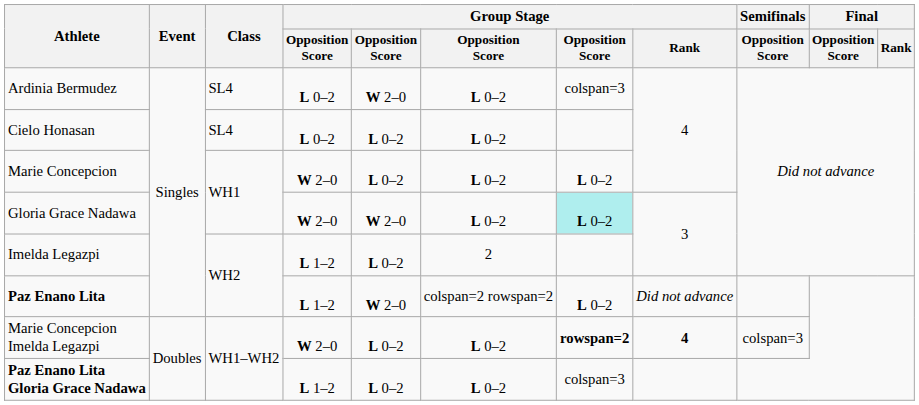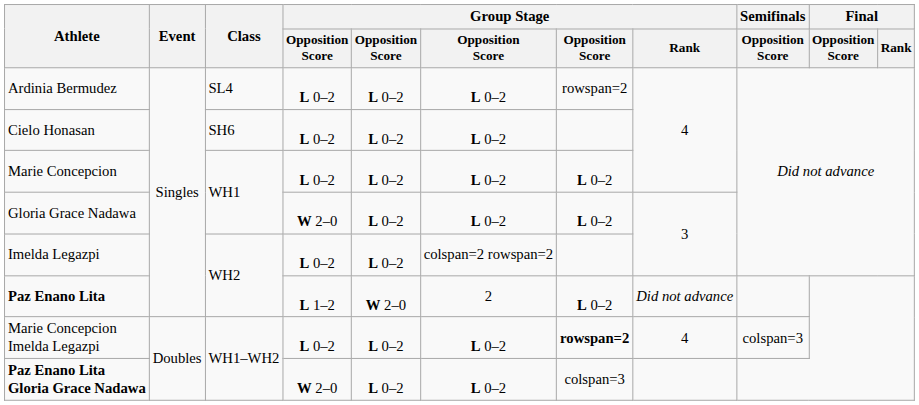Ardinia Bermudez | column 5: W 2–0 -> L 0–2
Ardinia Bermudez | column 7: colspan=3 -> rowspan=2
Cielo Honasan | Class: SL4 -> SH6
Marie Concepcion | column 4: W 2–0 -> L 0–2
Gloria Grace Nadawa | column 5: W 2–0 -> L 0–2
Gloria Grace Nadawa | column 7: paleturquoise background -> no background
Imelda Legazpi | column 4: L 1–2 -> L 0–2
Imelda Legazpi | column 6: 2 -> colspan=2 rowspan=2
Paz Enano Lita | column 6: colspan=2 rowspan=2 -> 2
Marie Concepcion Imelda Legazpi | column 4: W 2–0 -> L 0–2
Marie Concepcion Imelda Legazpi | Group Stage / Rank: bold -> normal
Paz Enano Lita Gloria Grace Nadawa | column 4: L 1–2 -> W 2–0
